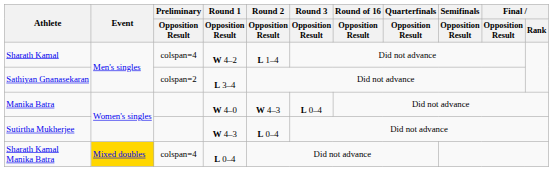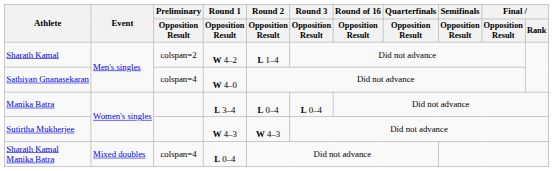Sharath Kamal | Preliminary / Opposition Result: colspan=4 -> colspan=2
Sathiyan Gnanasekaran | Preliminary / Opposition Result: colspan=2 -> colspan=4
Sathiyan Gnanasekaran | Round 1 / Opposition Result: L 3–4 -> W 4–0
Manika Batra | Round 1 / Opposition Result: W 4–0 -> L 3–4
Manika Batra | Round 2 / Opposition Result: W 4–3 -> L 0–4
Sutirtha Mukherjee | Round 2 / Opposition Result: L 0–4 -> W 4–3
Sharath Kamal Manika Batra | Event: gold background -> no background
